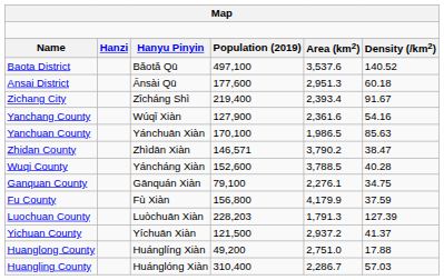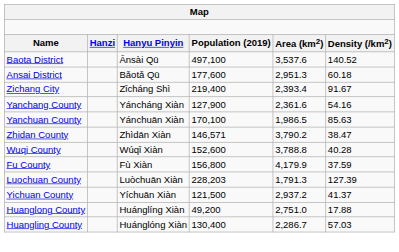Baota District | column 3: Bǎotǎ Qū -> Ānsài Qū
Ansai District | column 3: Ānsài Qū -> Bǎotǎ Qū
Yanchang County | column 3: Wúqǐ Xiàn -> Yáncháng Xiàn
Wuqi County | column 3: Yáncháng Xiàn -> Wúqǐ Xiàn
Wuqi County | column 5: 3,788.5 -> 3,788.8
- row: Ganquan County | Gānquán Xiàn | 79,100 | 2,276.1 | 34.75
Huangling County | column 4: 310,400 -> 130,400
